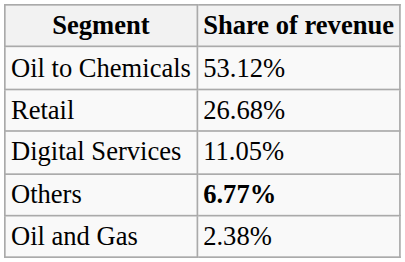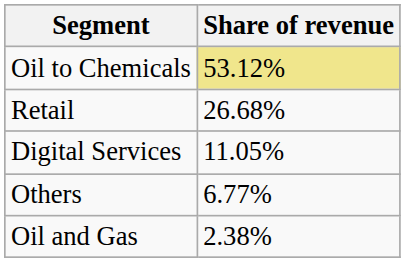Oil to Chemicals | Share of revenue: no background -> khaki background
Others | Share of revenue: bold -> normal
